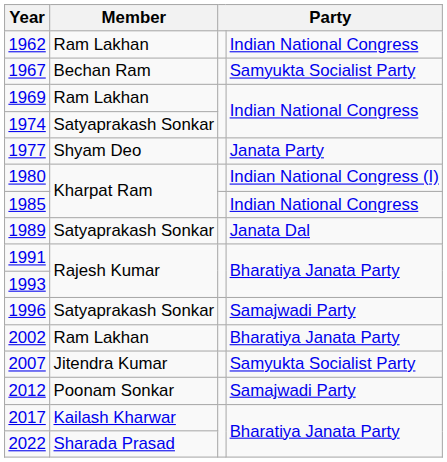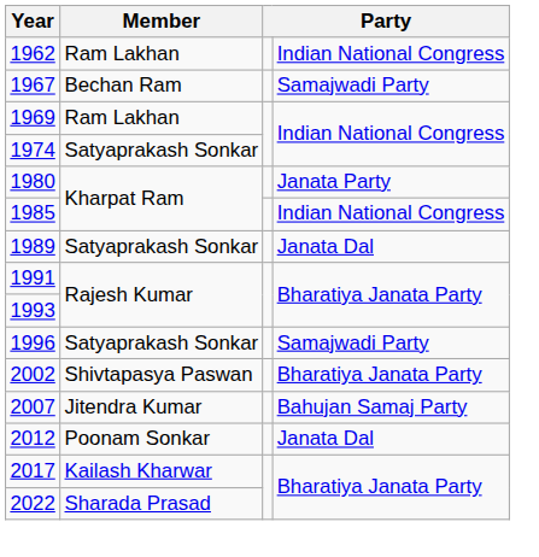1967 | column 4: Samyukta Socialist Party -> Samajwadi Party
- row: 1977 | Shyam Deo | Janata Party
1980 | column 4: Indian National Congress (I) -> Janata Party
2002 | Member: Ram Lakhan -> Shivtapasya Paswan
2007 | column 4: Samyukta Socialist Party -> Bahujan Samaj Party
2012 | column 4: Samajwadi Party -> Janata Dal
